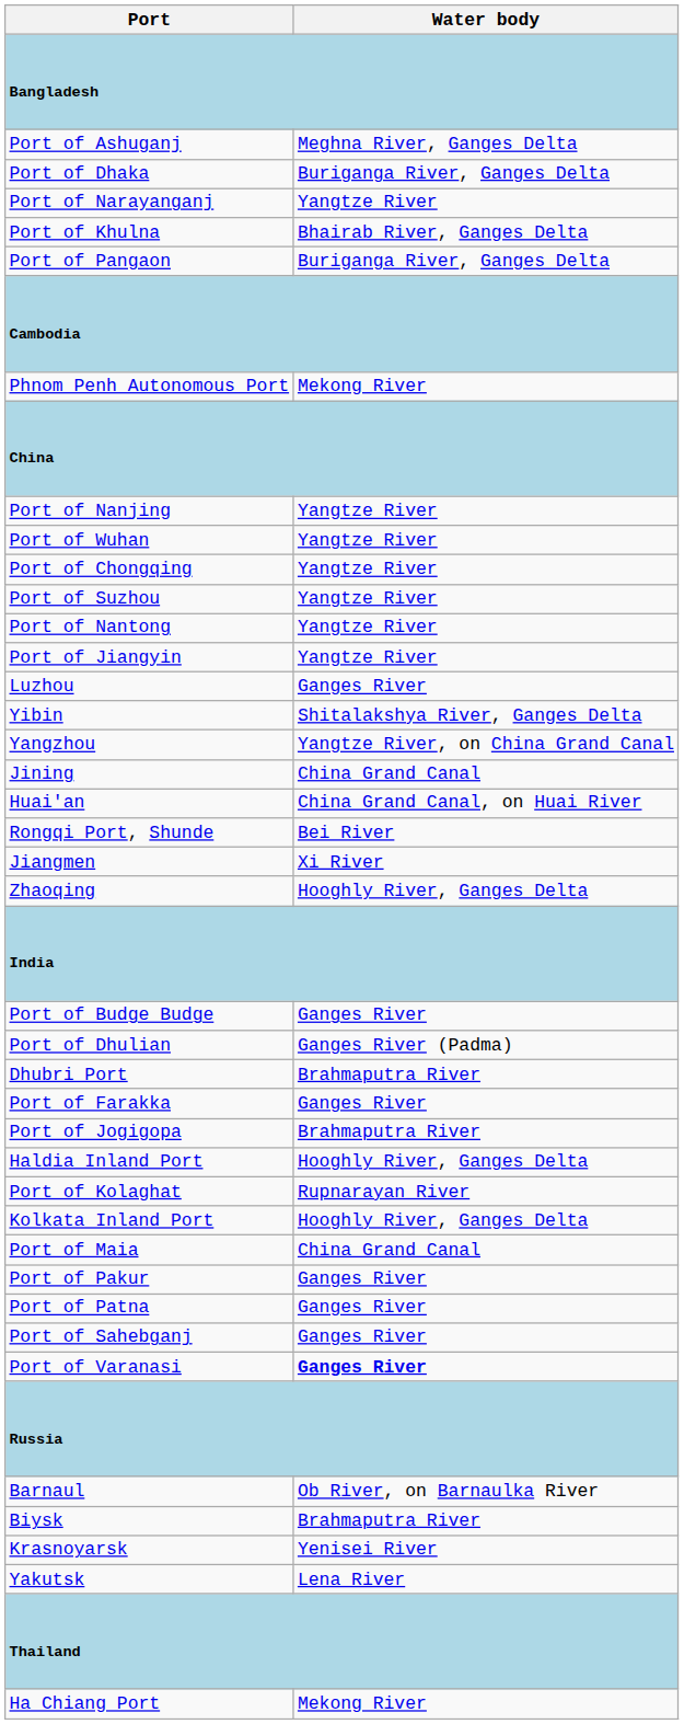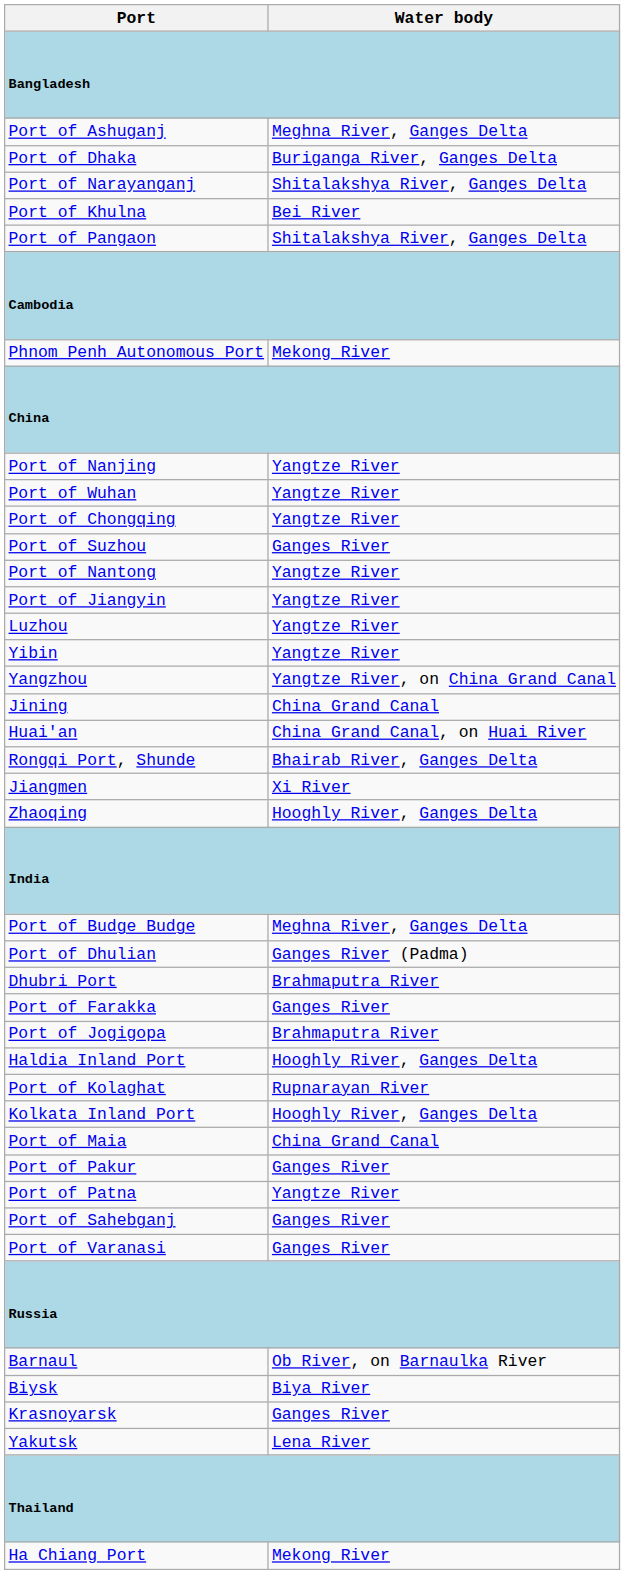Port of Narayanganj | Water body: Yangtze River -> Shitalakshya River, Ganges Delta
Port of Khulna | Water body: Bhairab River, Ganges Delta -> Bei River
Port of Pangaon | Water body: Buriganga River, Ganges Delta -> Shitalakshya River, Ganges Delta
Port of Suzhou | Water body: Yangtze River -> Ganges River
Luzhou | Water body: Ganges River -> Yangtze River
Yibin | Water body: Shitalakshya River, Ganges Delta -> Yangtze River
Rongqi Port, Shunde | Water body: Bei River -> Bhairab River, Ganges Delta
Port of Budge Budge | Water body: Ganges River -> Meghna River, Ganges Delta
Port of Patna | Water body: Ganges River -> Yangtze River
Port of Varanasi | Water body: bold -> normal
Biysk | Water body: Brahmaputra River -> Biya River
Krasnoyarsk | Water body: Yenisei River -> Ganges River
